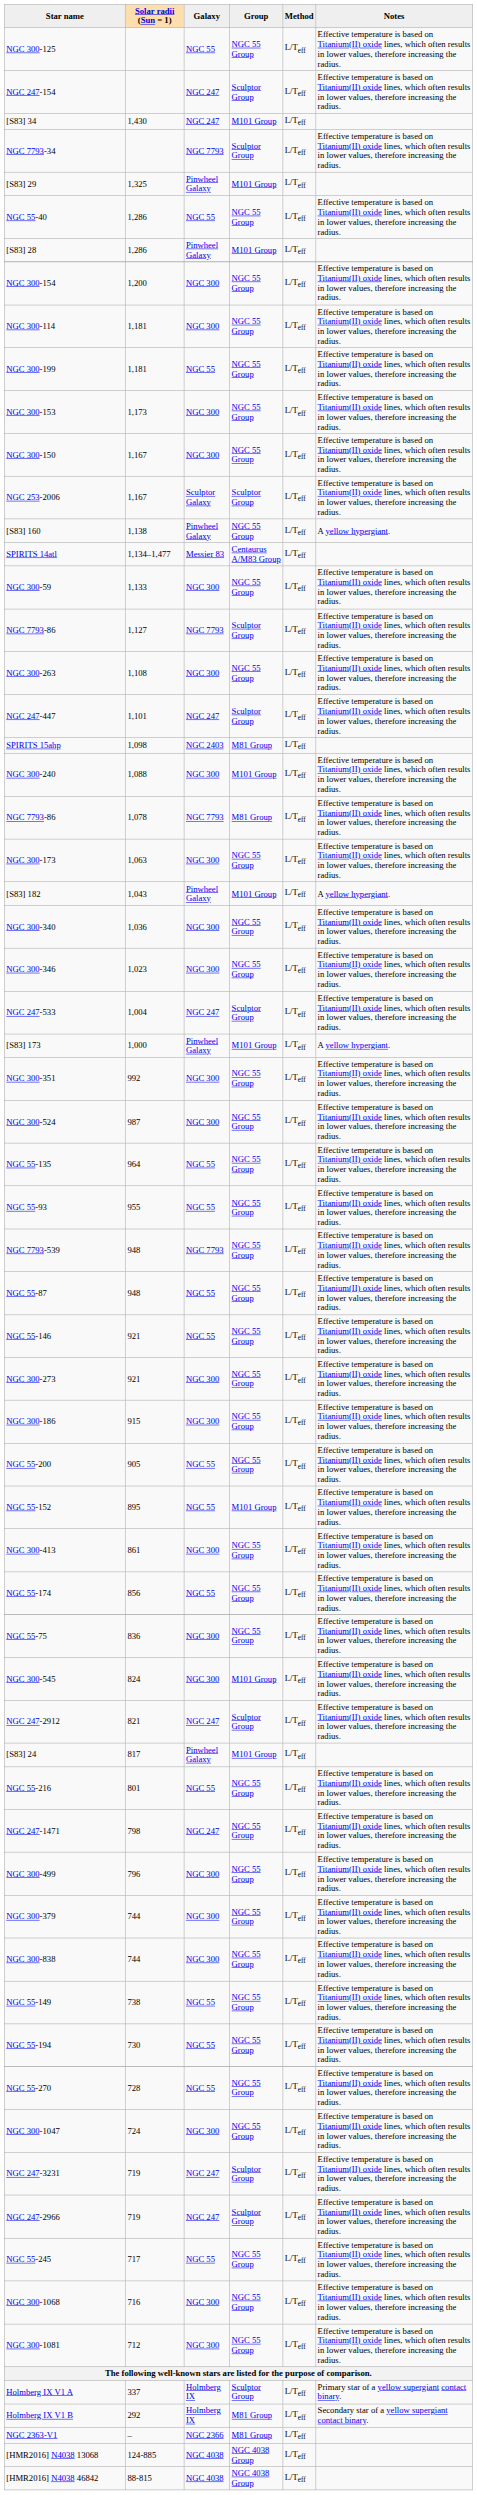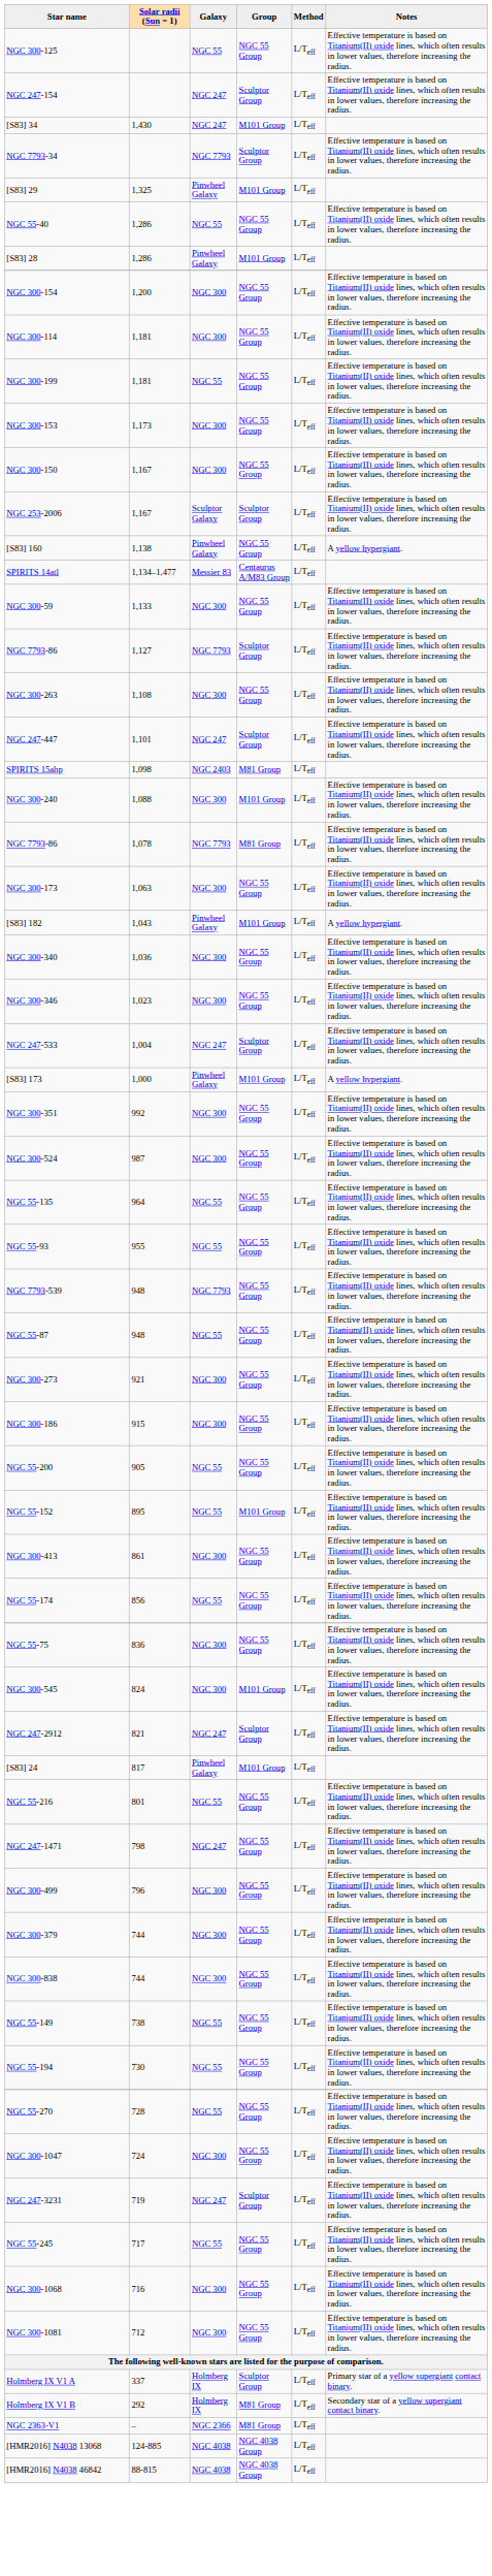- row: NGC 55-146 | 921 | NGC 55 | NGC 55 Group | L/Teff | Effective temperature is based on Titanium(II) oxide lines, which often results in lower values, therefore increasing the radius.
- row: NGC 247-2966 | 719 | NGC 247 | Sculptor Group | L/Teff | Effective temperature is based on Titanium(II) oxide lines, which often results in lower values, therefore increasing the radius.
